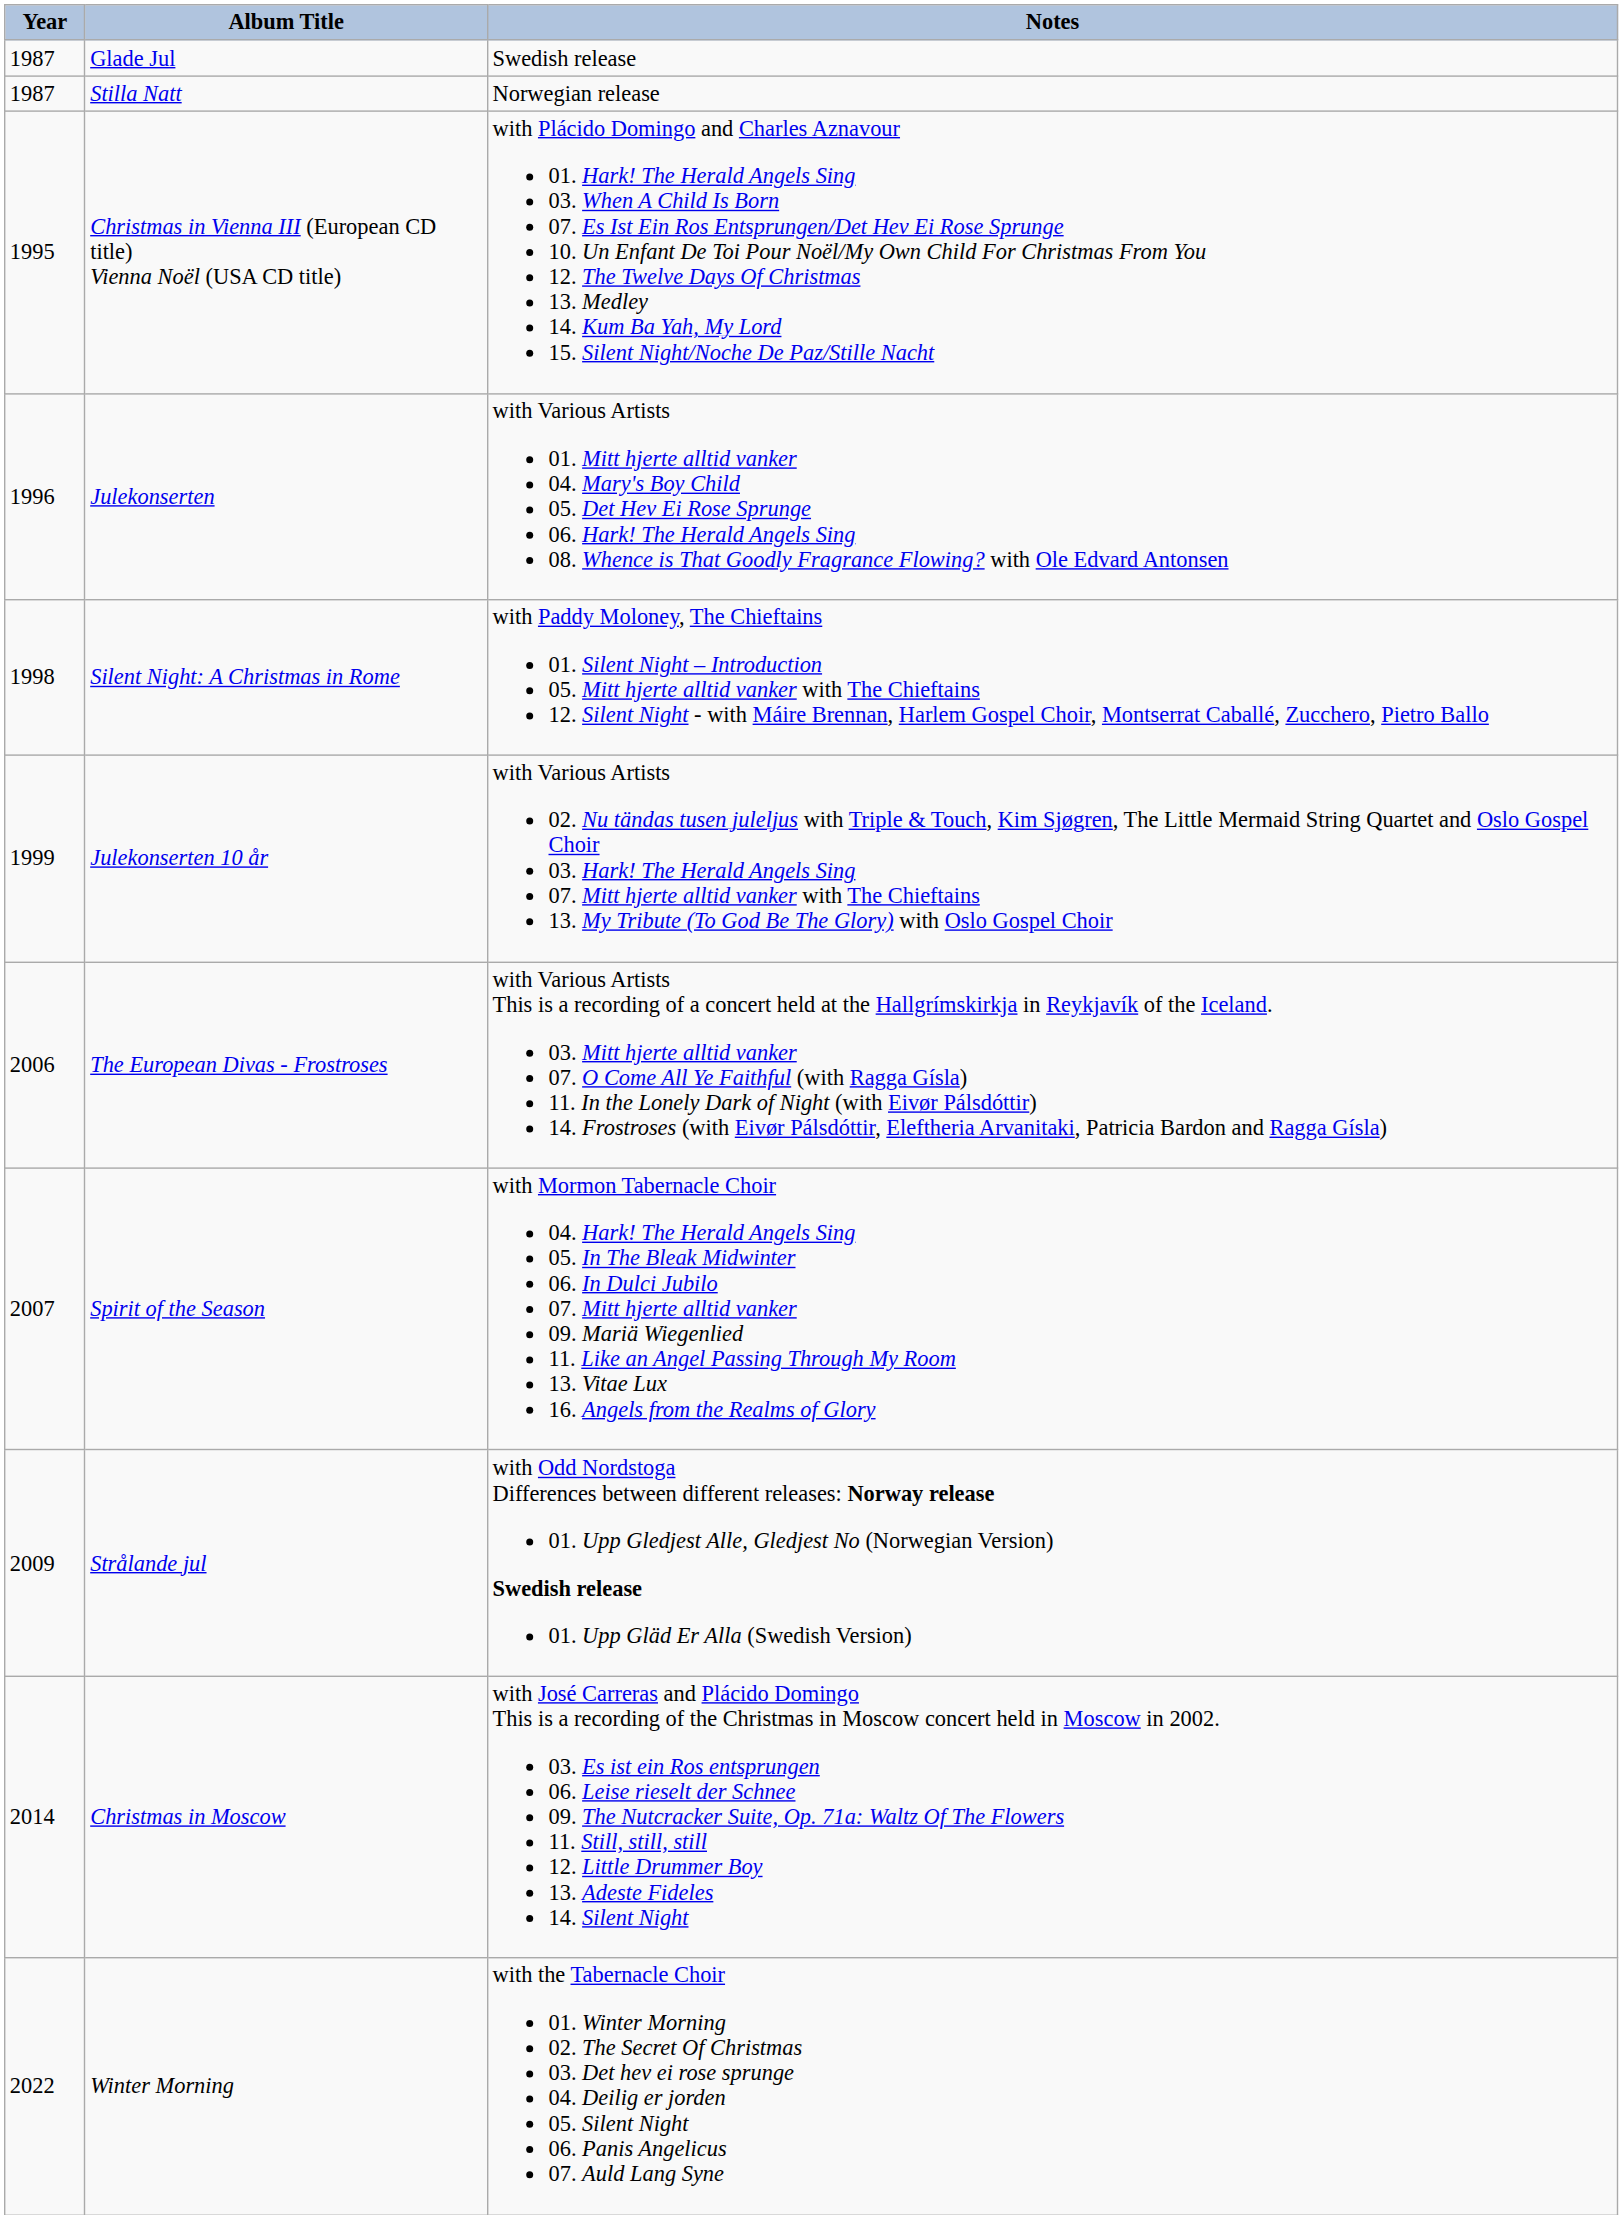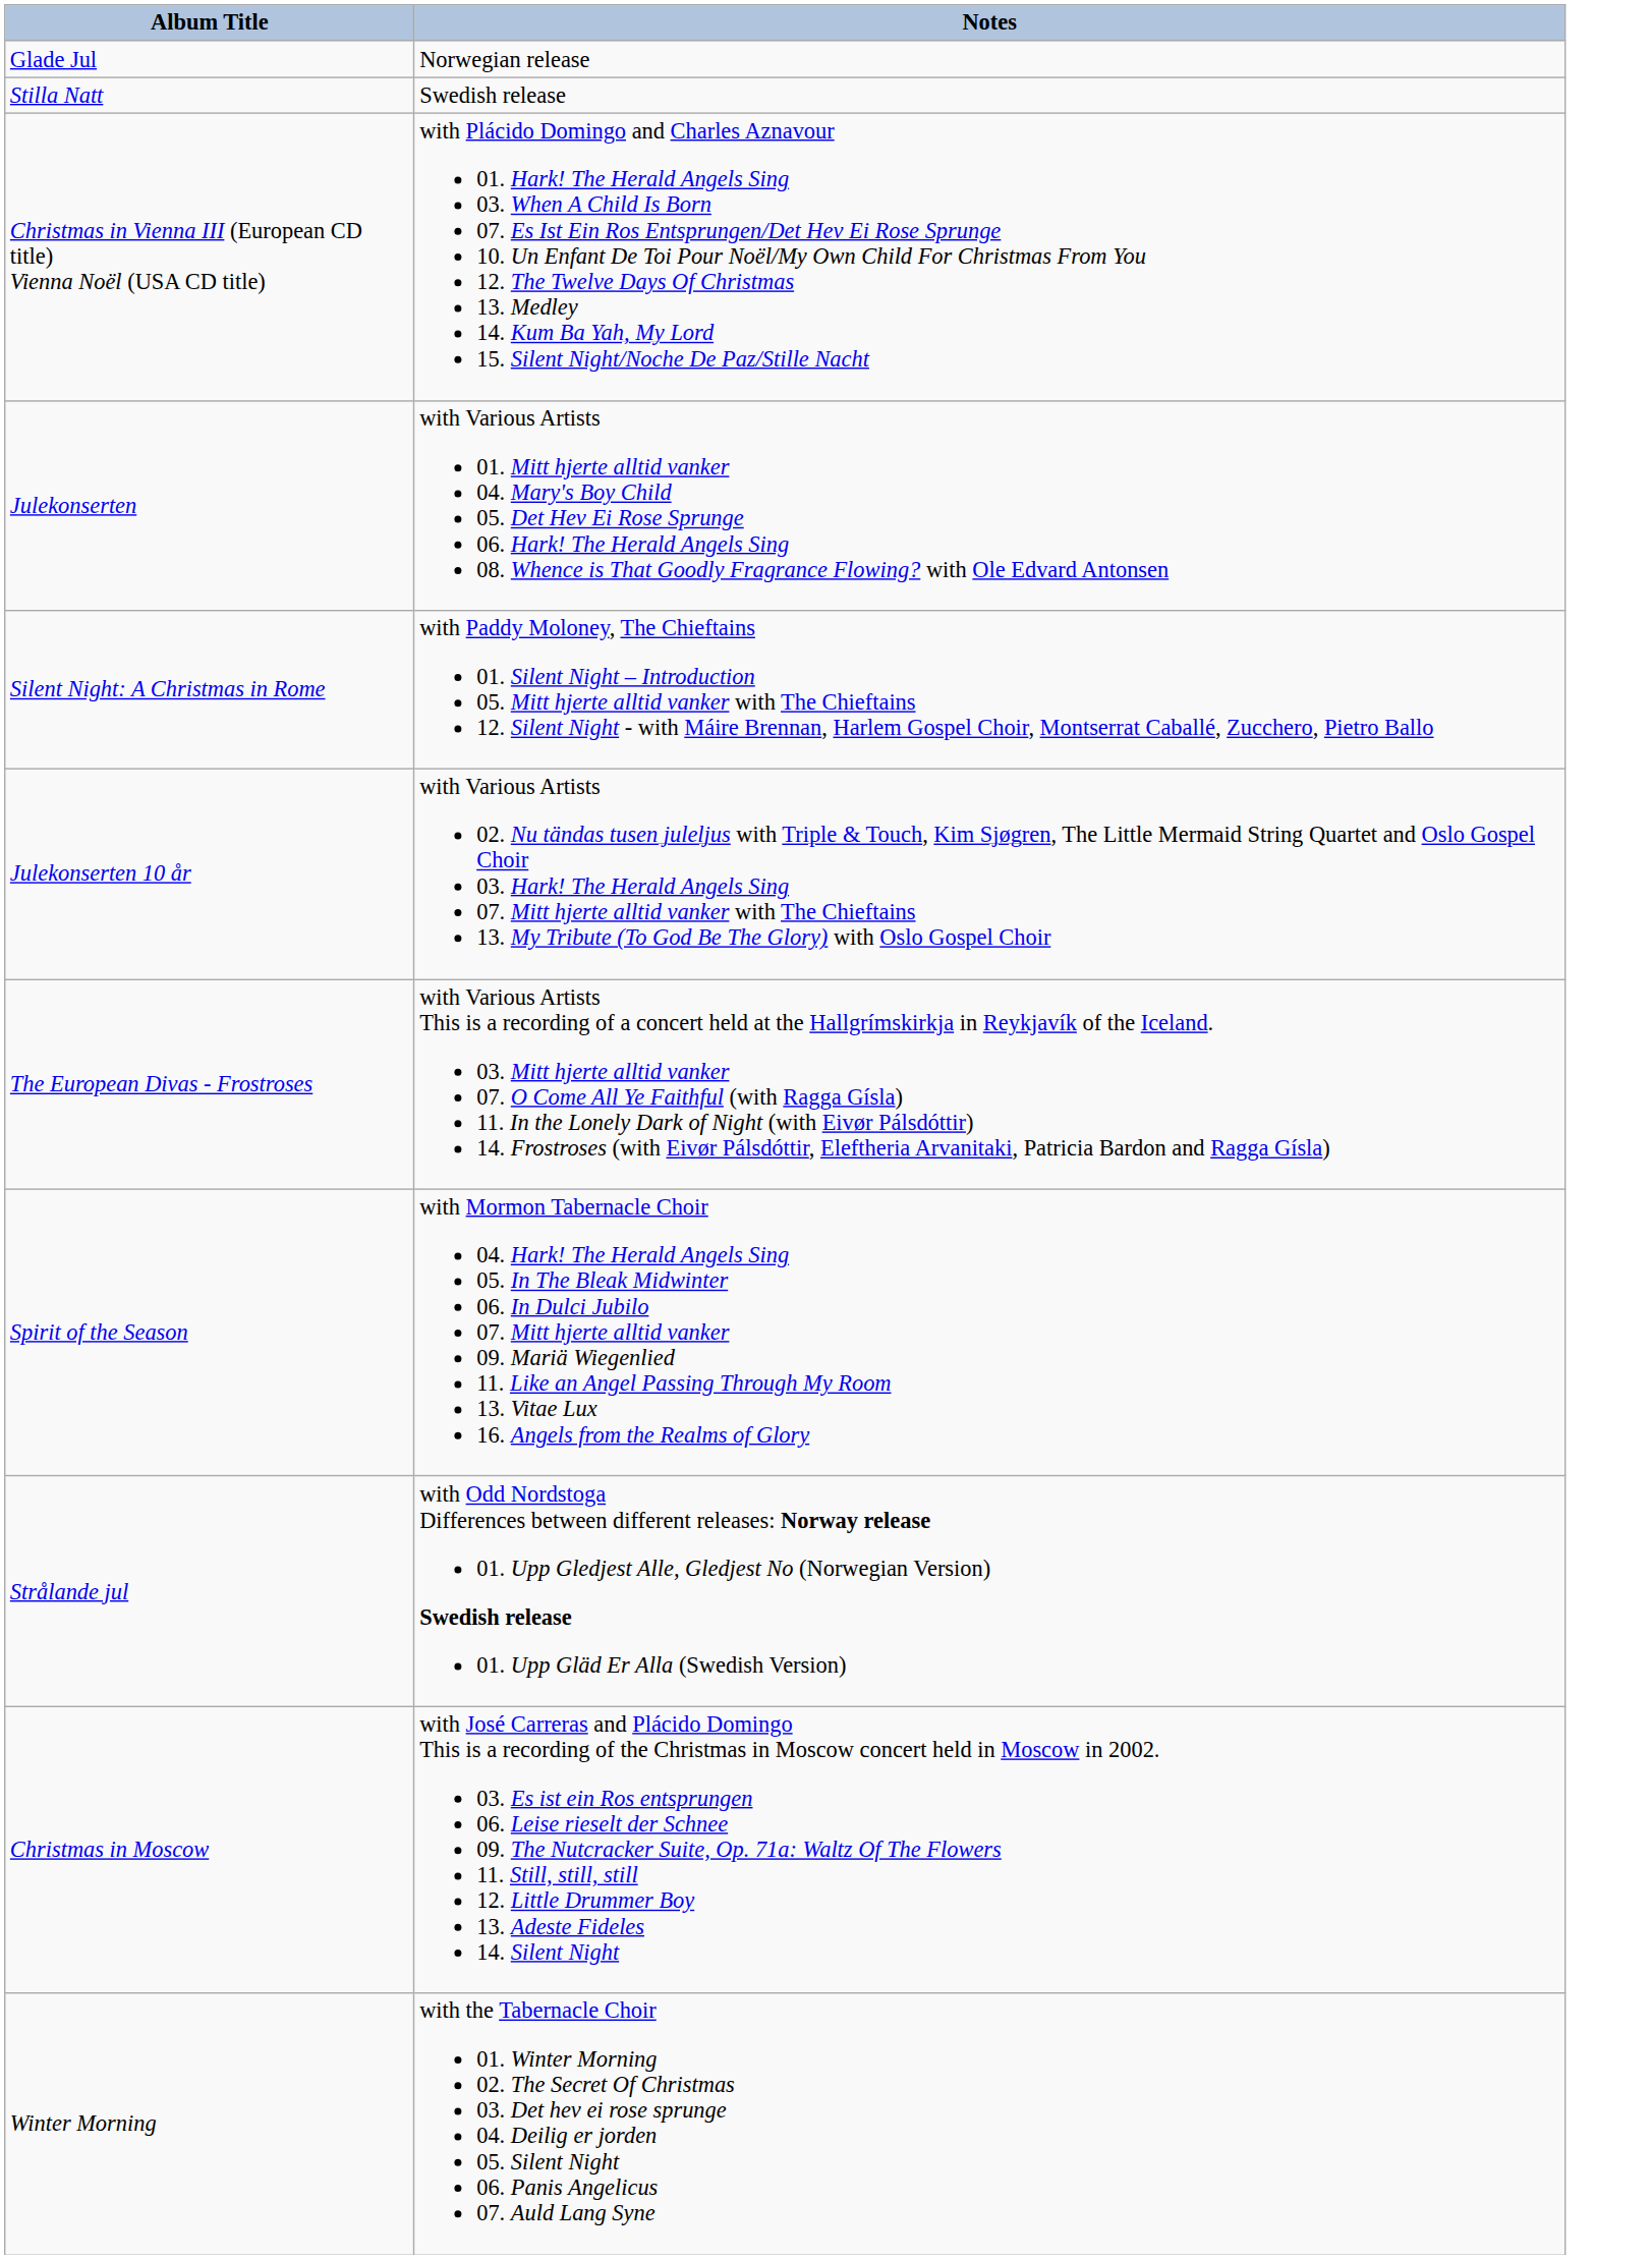- column: Year | 1987 | 1987 | 1995 | 1996 | 1998 | 1999 | 2006 | 2007 | 2009 | 2014 | 2022
Glade Jul | Notes: Swedish release -> Norwegian release
Stilla Natt | Notes: Norwegian release -> Swedish release
